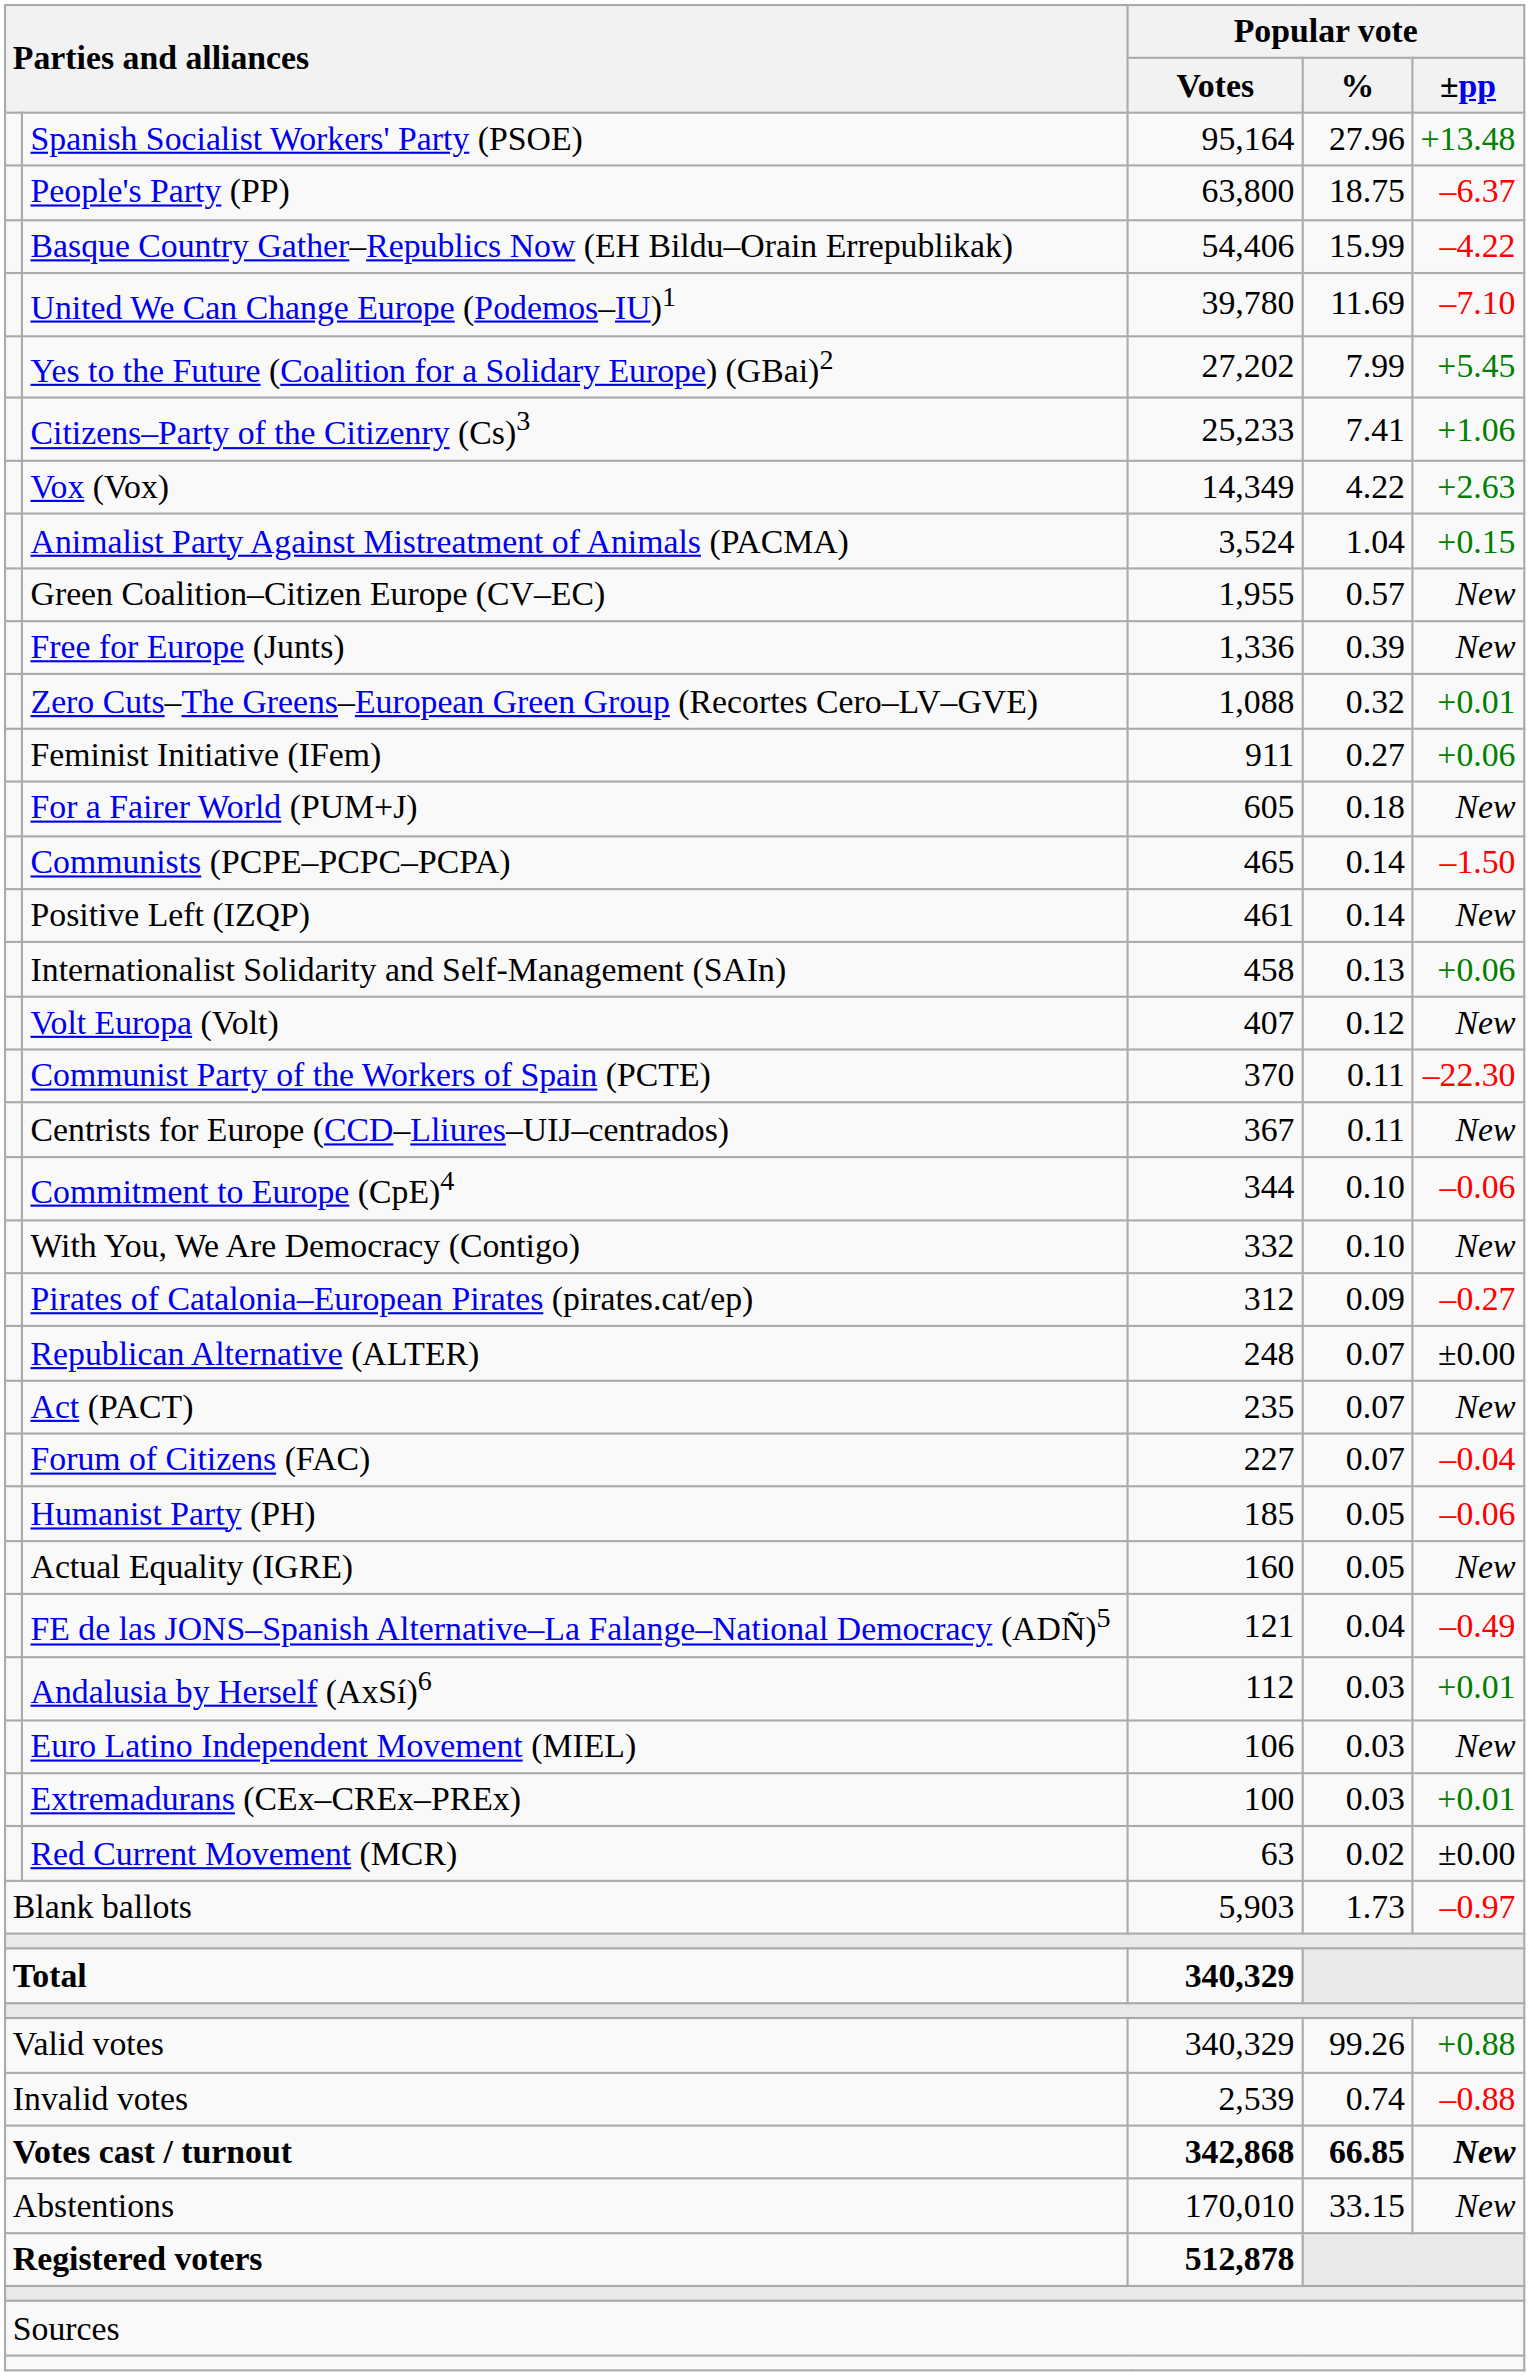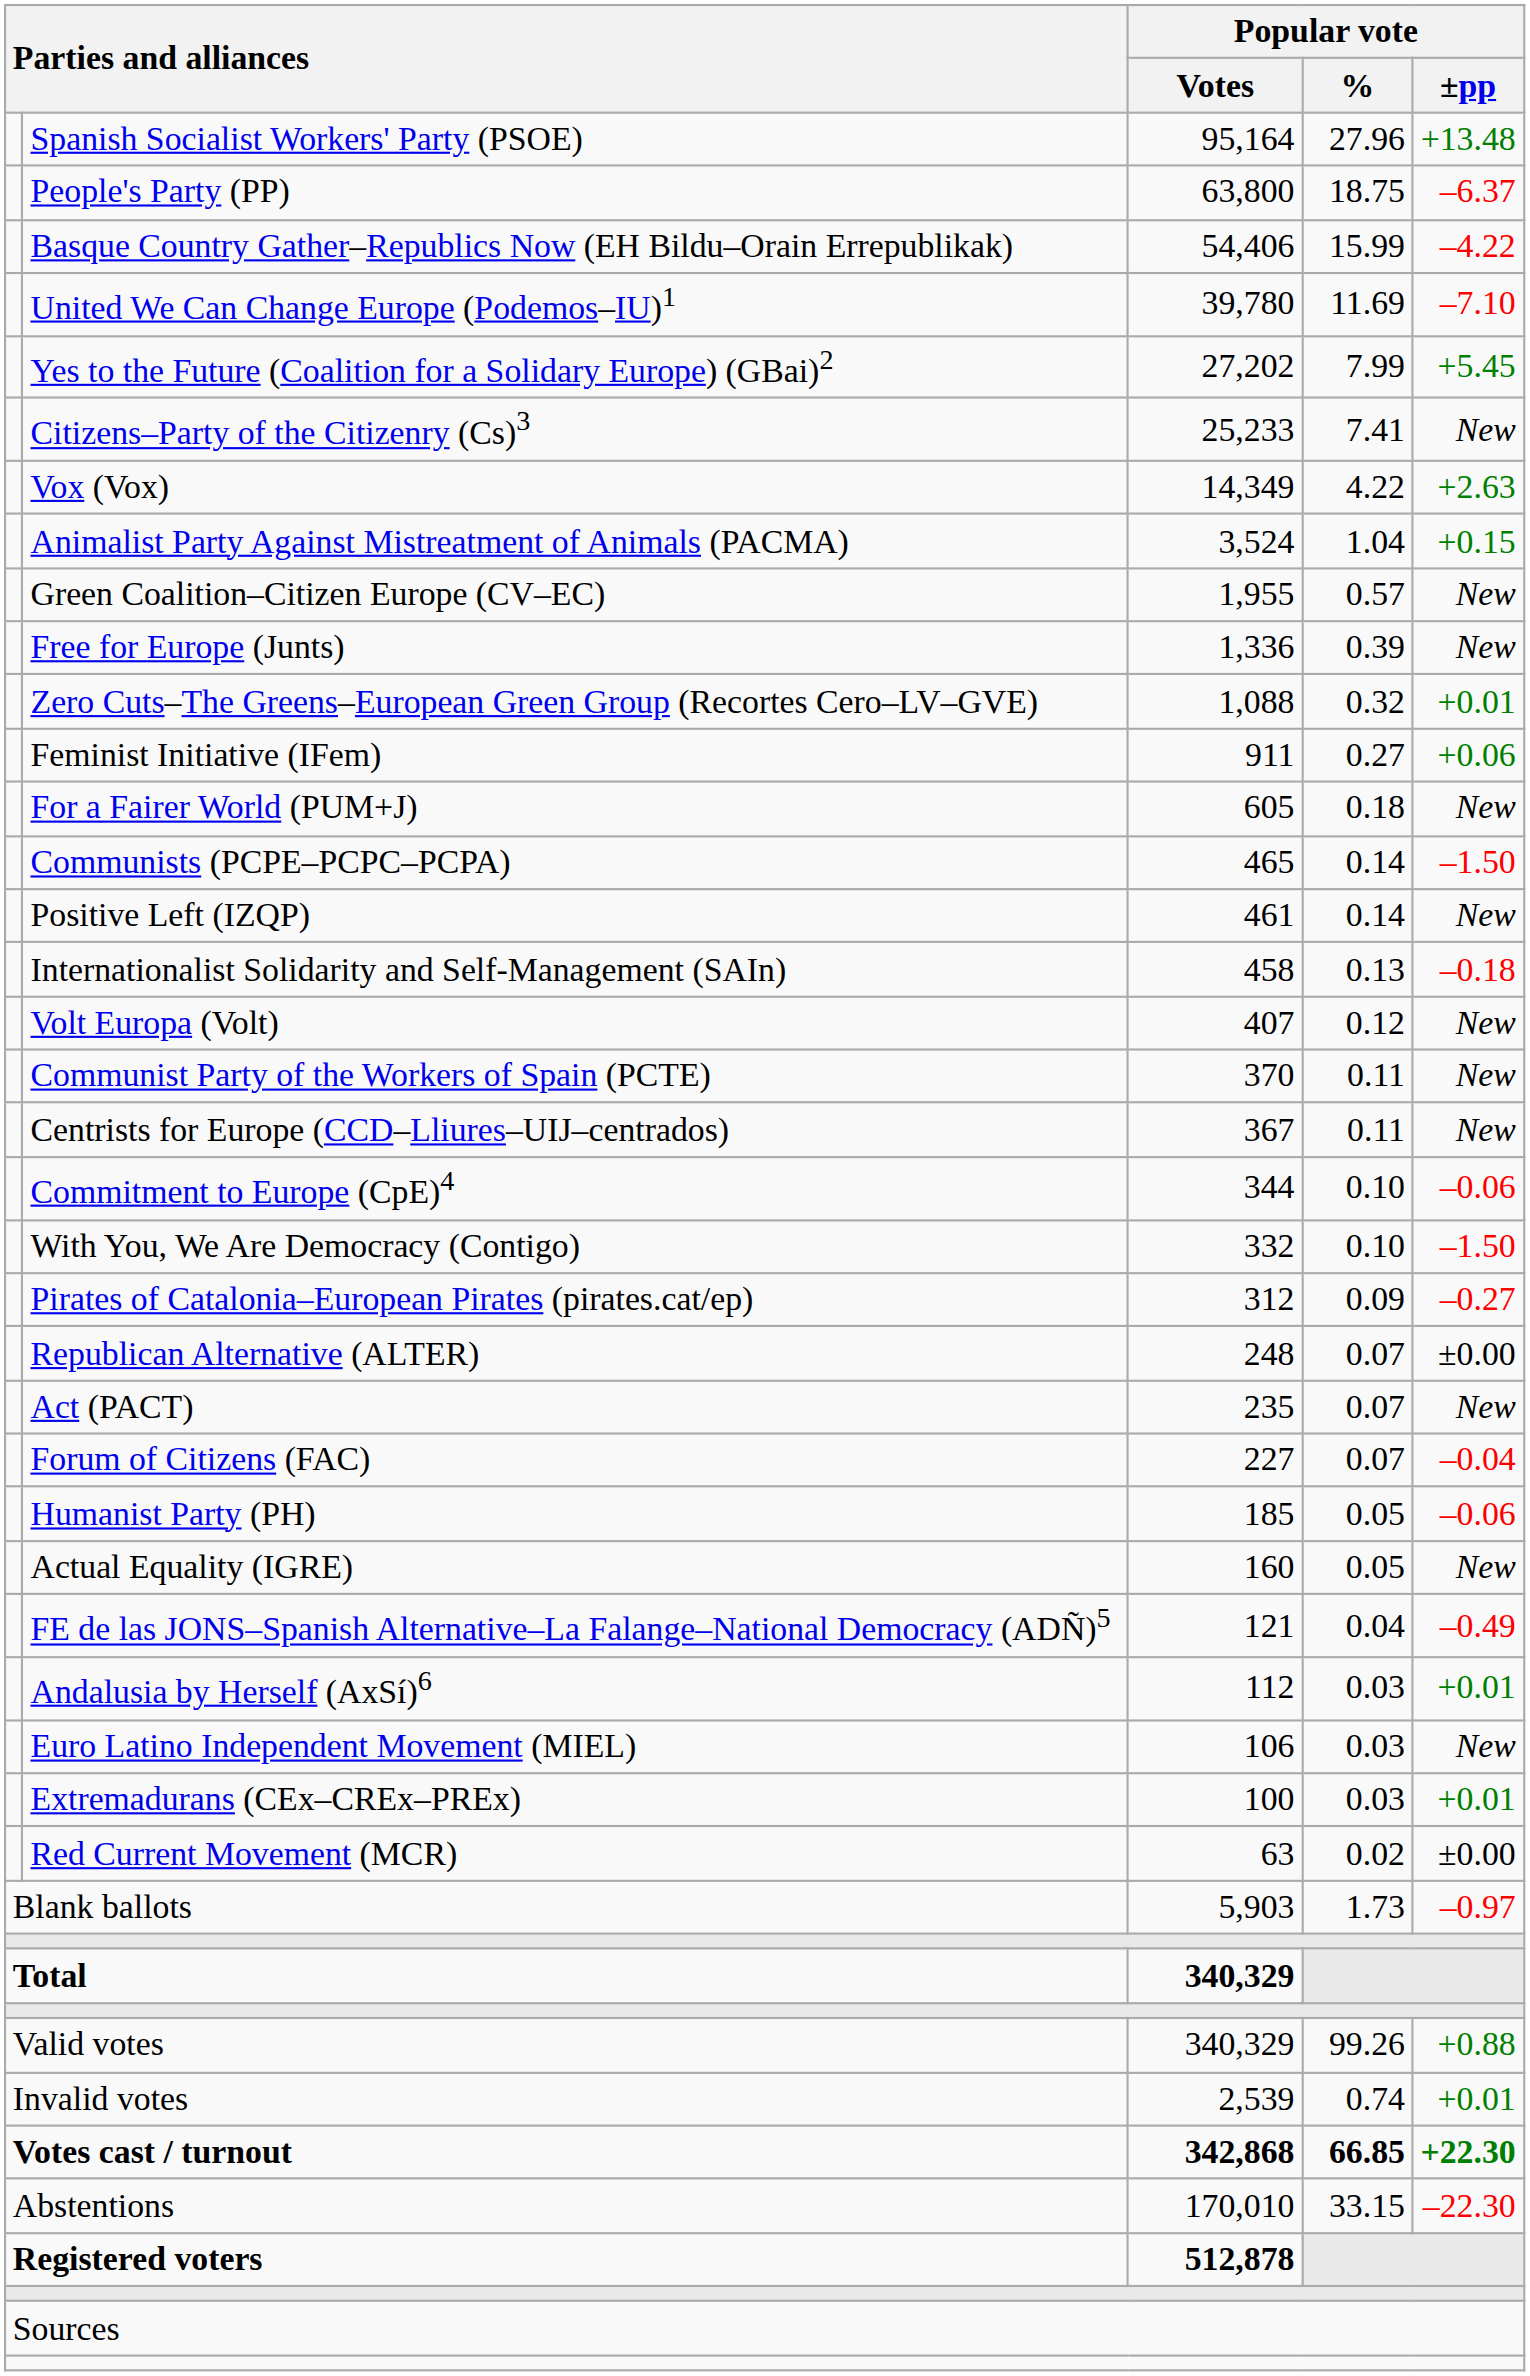Citizens–Party of the Citizenry (Cs)3 | Popular vote / ±pp: +1.06 -> New
Internationalist Solidarity and Self-Management (SAIn) | Popular vote / ±pp: +0.06 -> –0.18
Communist Party of the Workers of Spain (PCTE) | Popular vote / ±pp: –22.30 -> New
With You, We Are Democracy (Contigo) | Popular vote / ±pp: New -> –1.50
Invalid votes | Popular vote / ±pp: –0.88 -> +0.01
Votes cast / turnout | Popular vote / ±pp: New -> +22.30
Abstentions | Popular vote / ±pp: New -> –22.30
